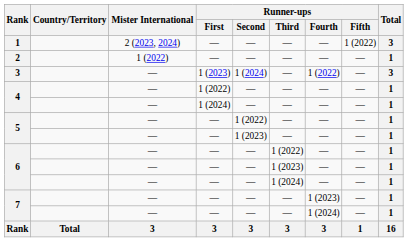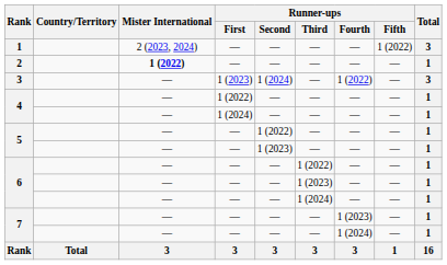2 | Mister International: normal -> bold
